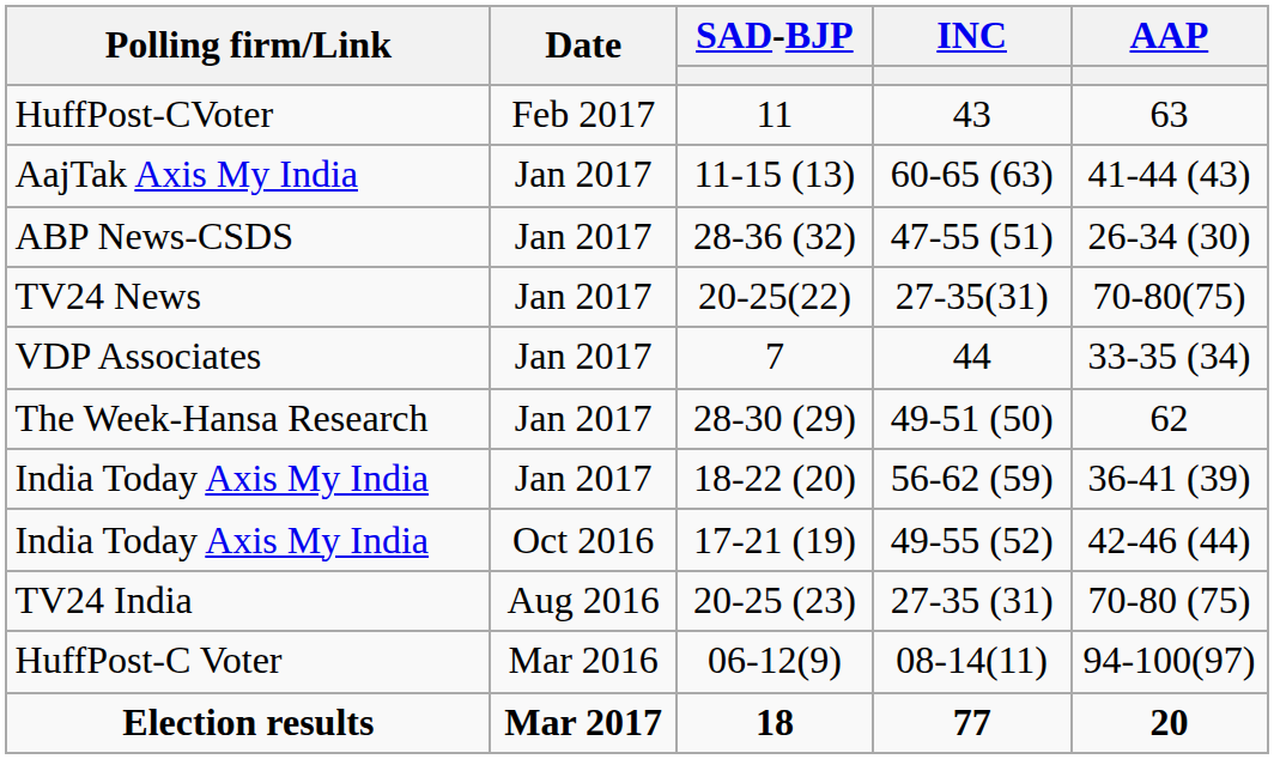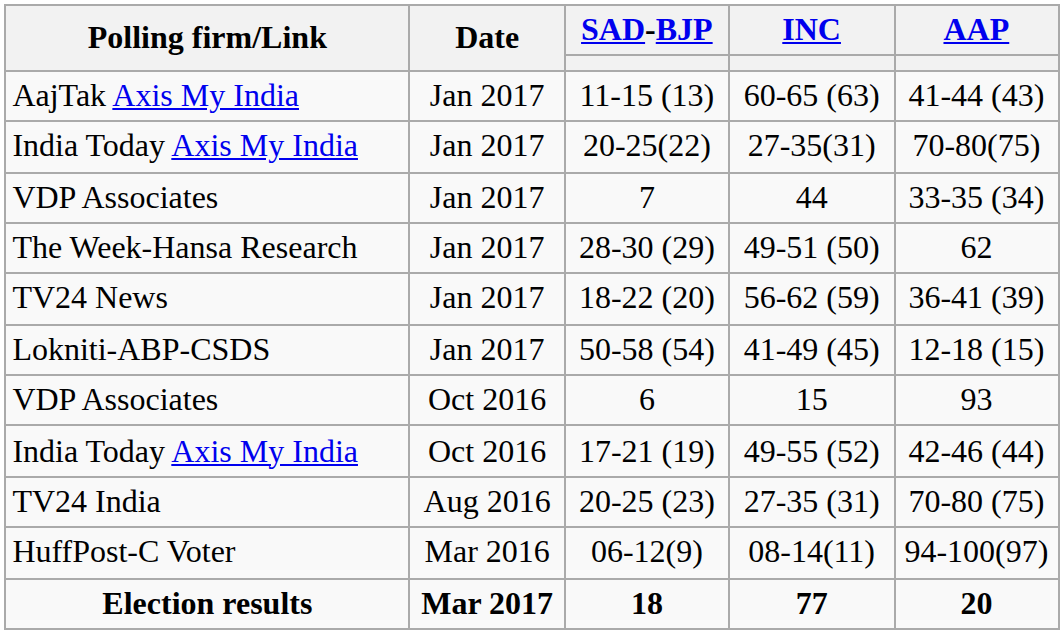- row: HuffPost-CVoter | Feb 2017 | 11 | 43 | 63
- row: ABP News-CSDS | Jan 2017 | 28-36 (32) | 47-55 (51) | 26-34 (30)
20-25(22) | Polling firm/Link: TV24 News -> India Today Axis My India
18-22 (20) | Polling firm/Link: India Today Axis My India -> TV24 News
+ row: Lokniti-ABP-CSDS | Jan 2017 | 50-58 (54) | 41-49 (45) | 12-18 (15)
+ row: VDP Associates | Oct 2016 | 6 | 15 | 93
